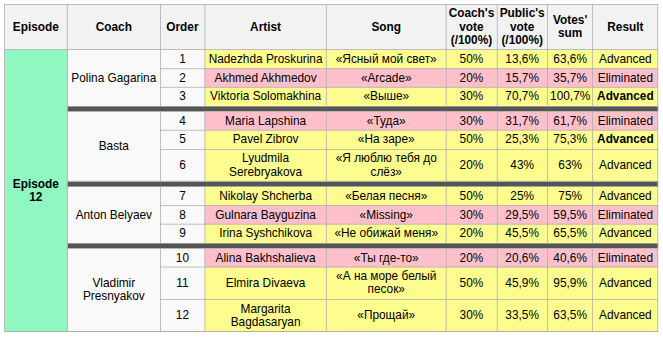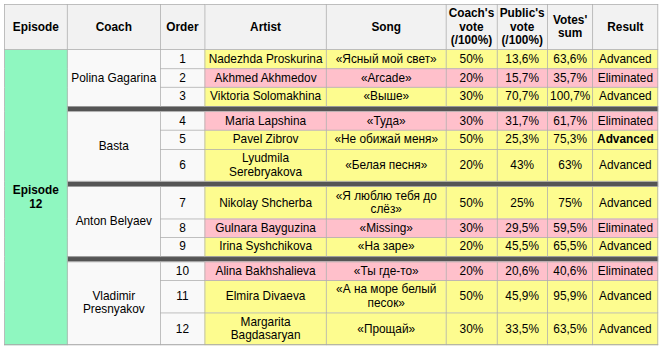3 | Result: bold -> normal
5 | Song: «На заре» -> «Не обижай меня»
6 | Song: «Я люблю тебя до слёз» -> «Белая песня»
7 | Song: «Белая песня» -> «Я люблю тебя до слёз»
9 | Song: «Не обижай меня» -> «На заре»
